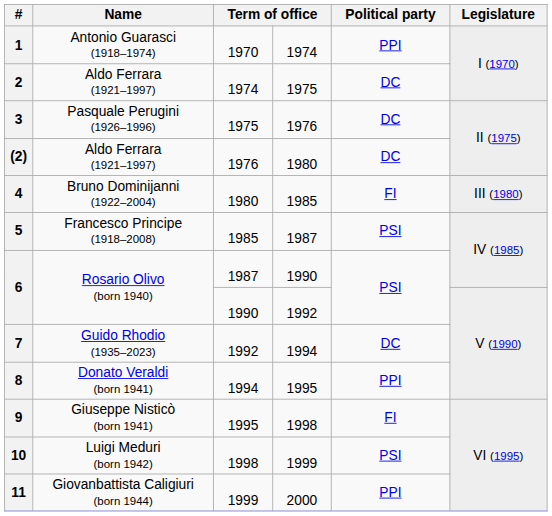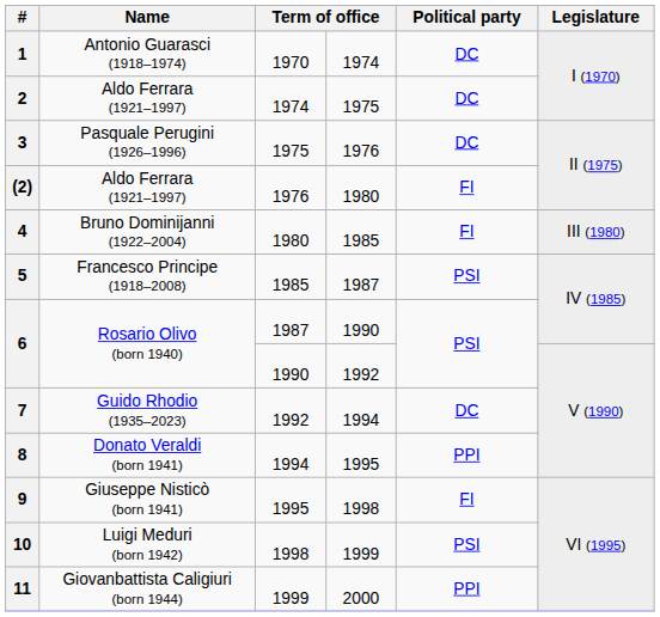1 | Political party: PPI -> DC
(2) | Political party: DC -> FI
